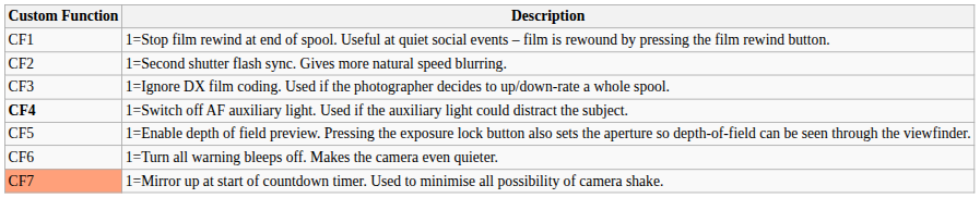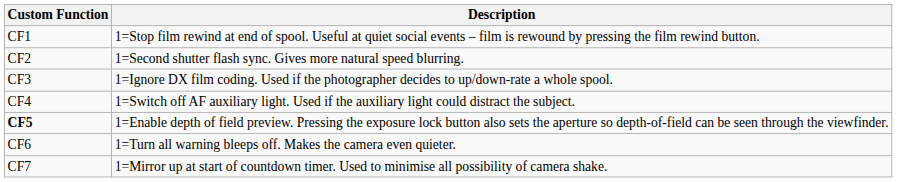CF4 | Custom Function: bold -> normal
CF5 | Custom Function: normal -> bold
CF7 | Custom Function: lightsalmon background -> no background
